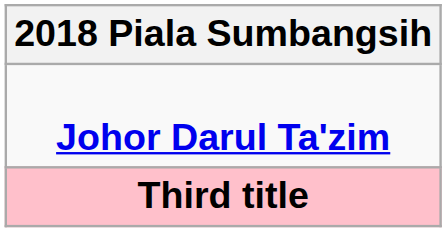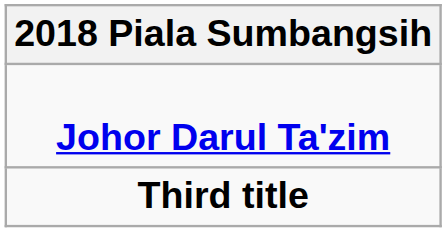row 3 | column 1: pink background -> no background
